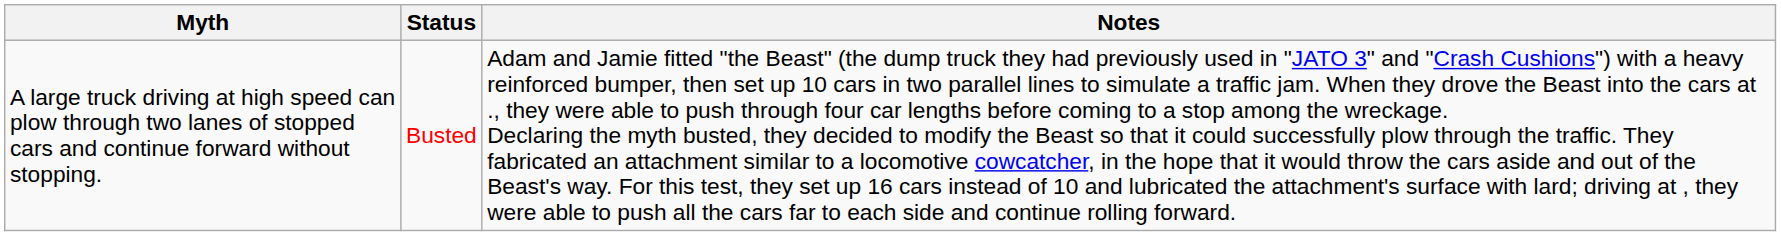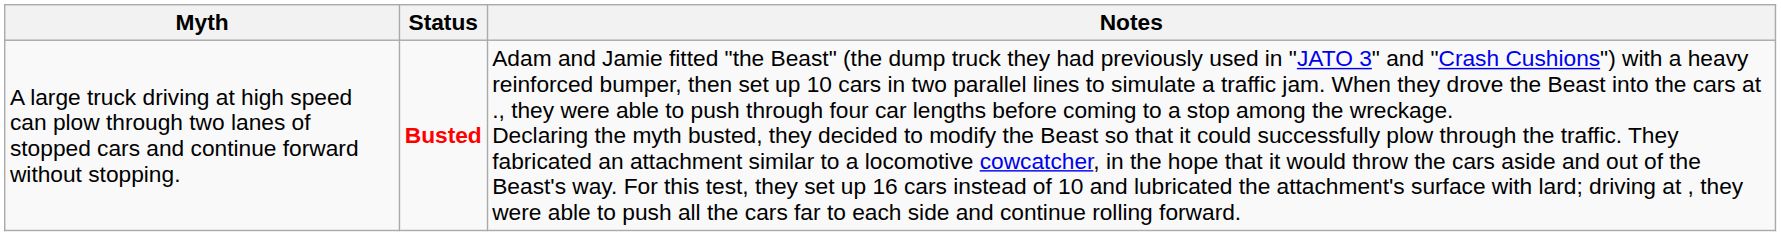row 2 | Status: normal -> bold
